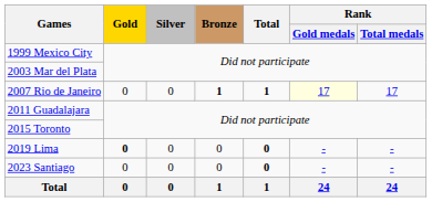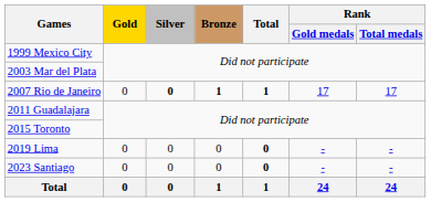2007 Rio de Janeiro | Silver: normal -> bold
2007 Rio de Janeiro | Rank / Gold medals: lightyellow background -> no background
2019 Lima | Gold: bold -> normal
